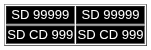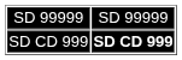row 2 | column 2: normal -> bold
